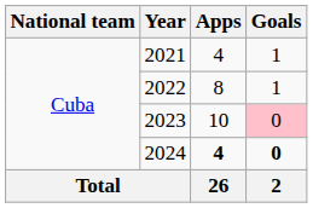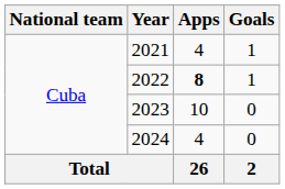2022 | Apps: normal -> bold
2023 | Goals: pink background -> no background
2024 | Apps: bold -> normal
2024 | Goals: bold -> normal
